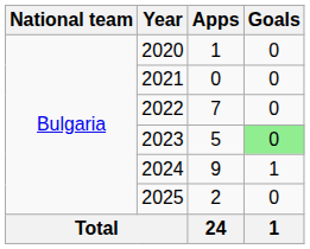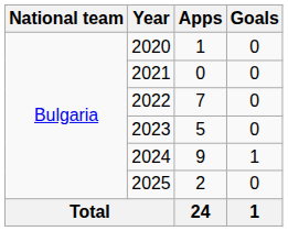2023 | Goals: lightgreen background -> no background
